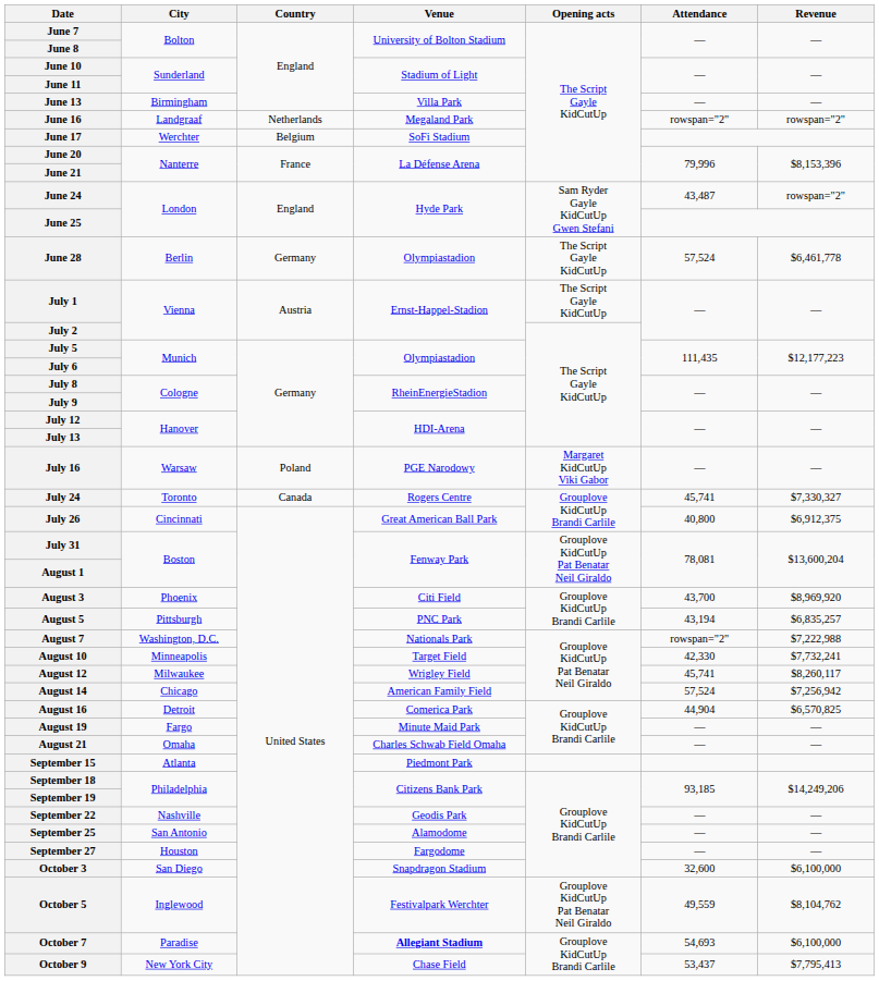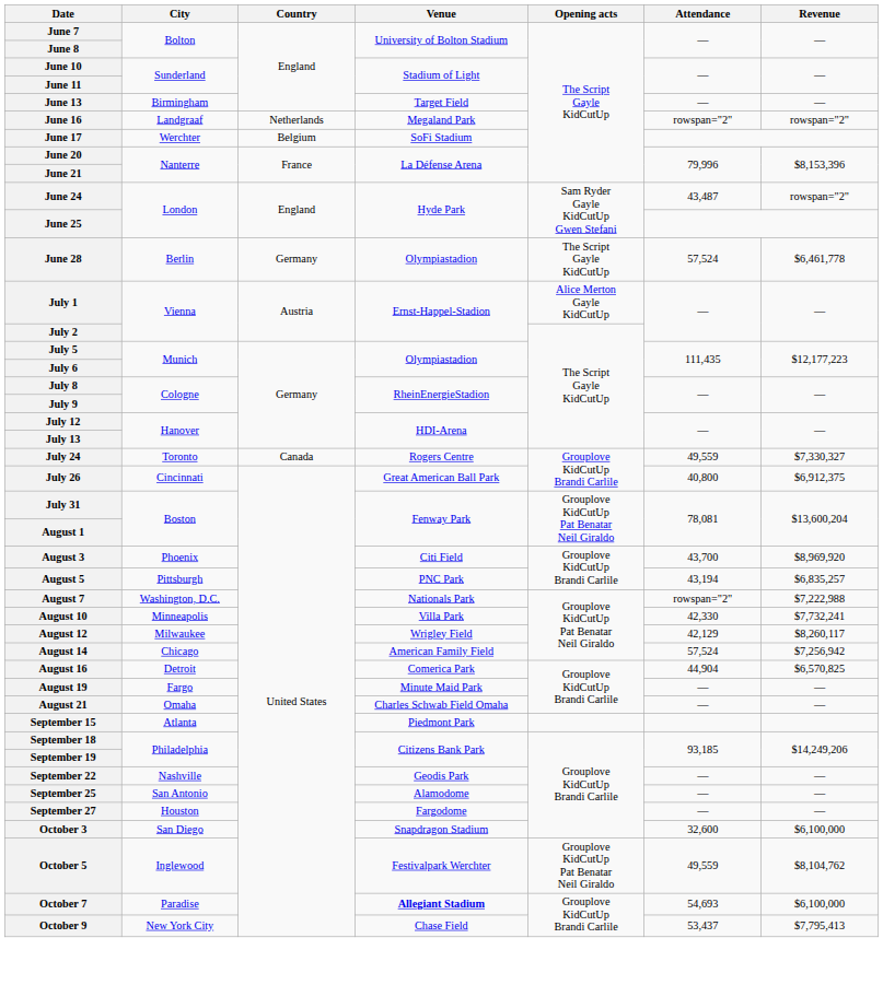June 13 | Venue: Villa Park -> Target Field
July 1 | Opening acts: The Script Gayle KidCutUp -> Alice Merton Gayle KidCutUp
- row: July 16 | Warsaw | Poland | PGE Narodowy | Margaret KidCutUp Viki Gabor | — | —
July 24 | Attendance: 45,741 -> 49,559
August 10 | Venue: Target Field -> Villa Park
August 12 | Attendance: 45,741 -> 42,129
